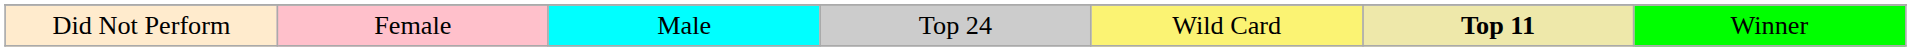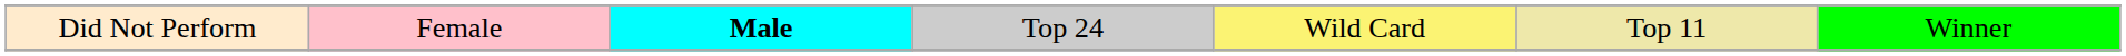Did Not Perform | column 3: normal -> bold
Did Not Perform | column 6: bold -> normal
